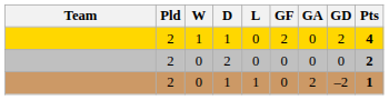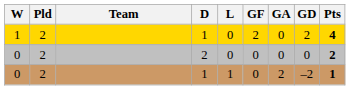columns swapped: Team <-> W
